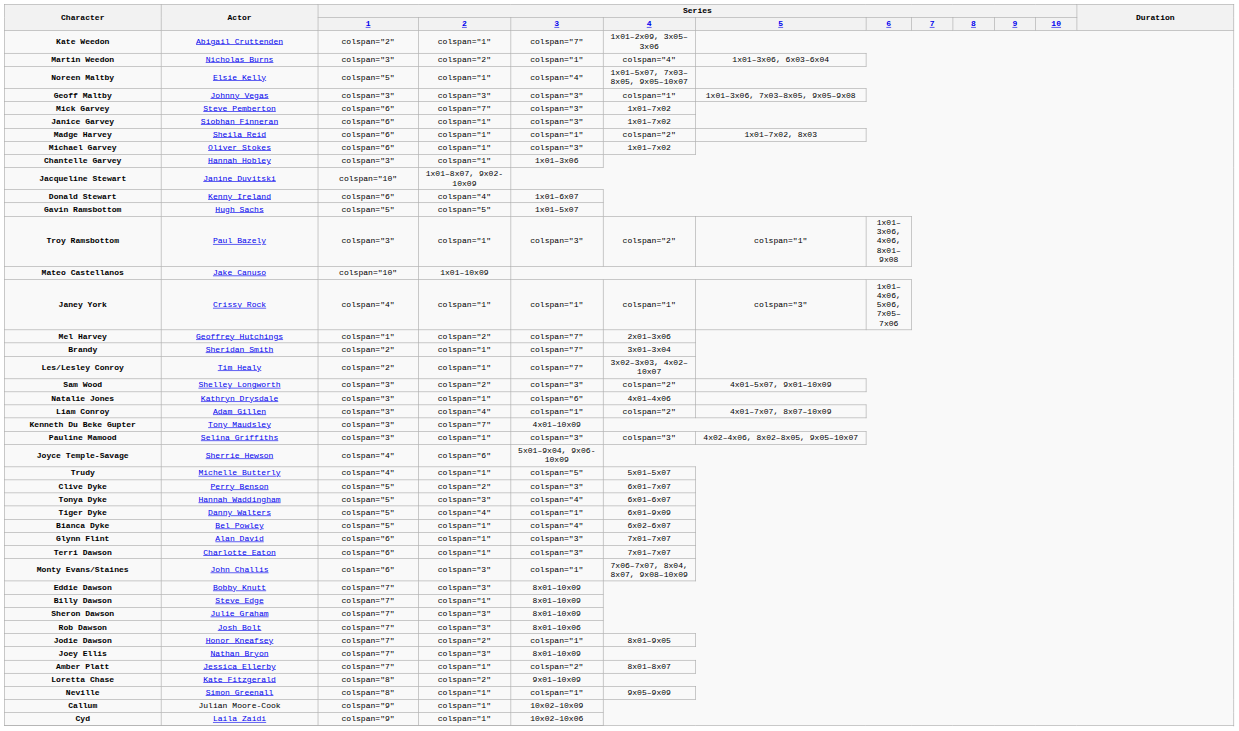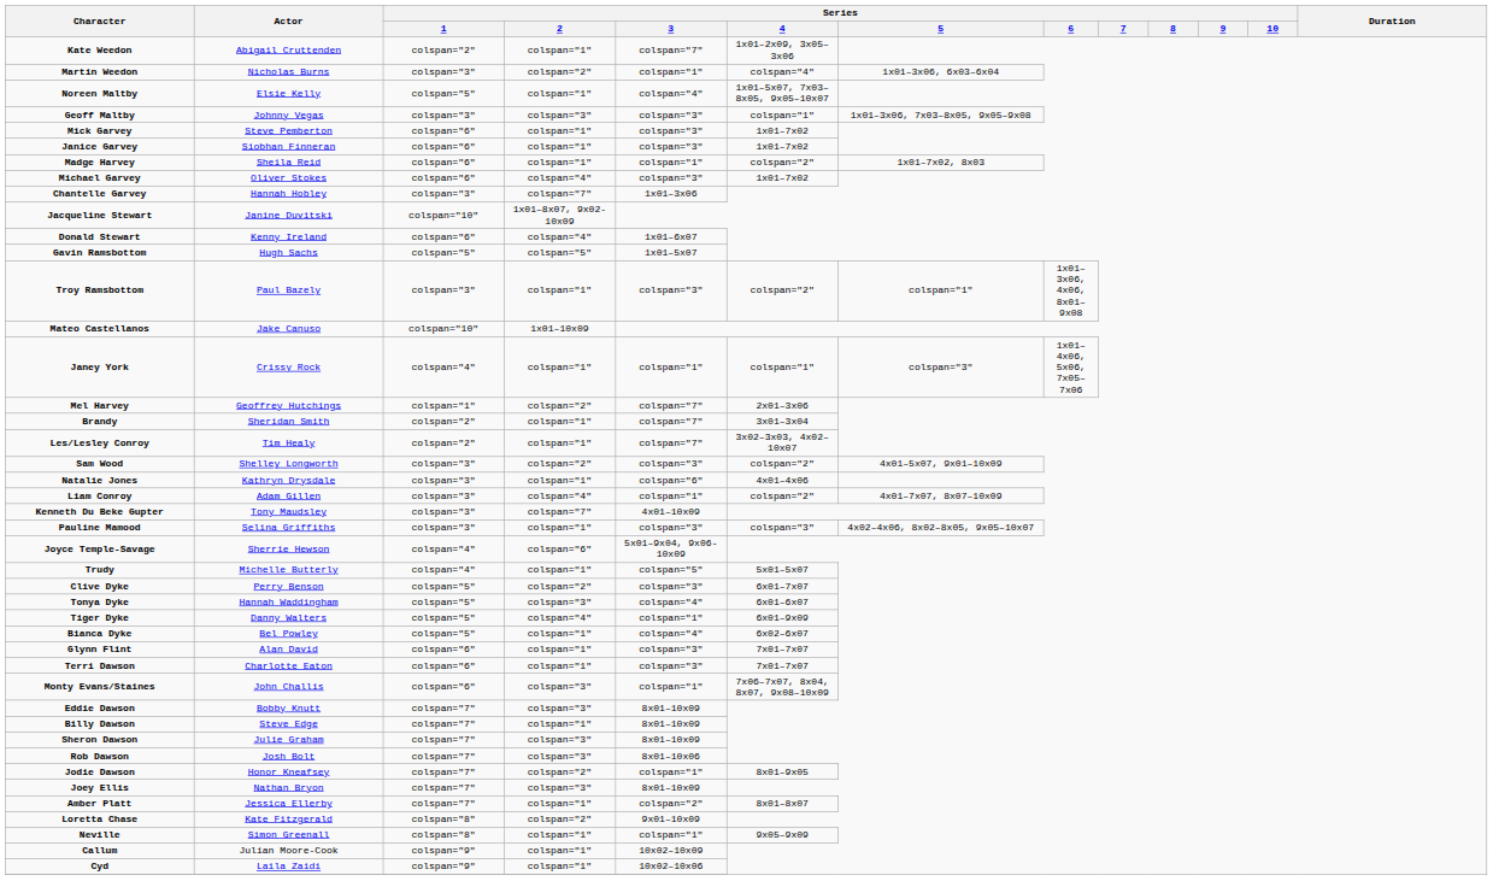Mick Garvey | Series / 2: colspan="7" -> colspan="1"
Michael Garvey | Series / 2: colspan="1" -> colspan="4"
Chantelle Garvey | Series / 2: colspan="1" -> colspan="7"
